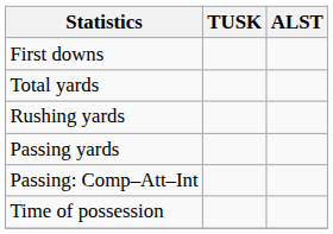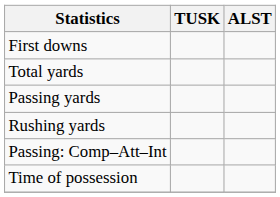rows swapped: Rushing yards <-> Passing yards
